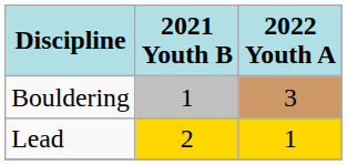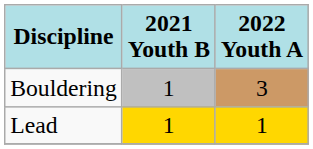Lead | 2021 Youth B: 2 -> 1
